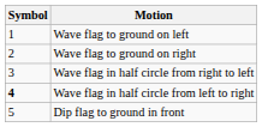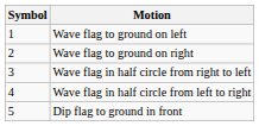Wave flag in half circle from left to right | Symbol: bold -> normal
